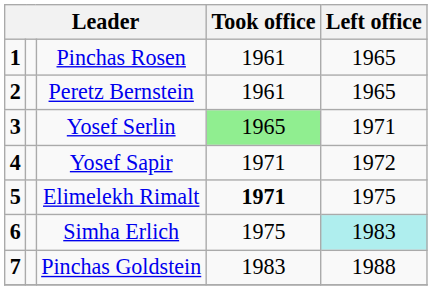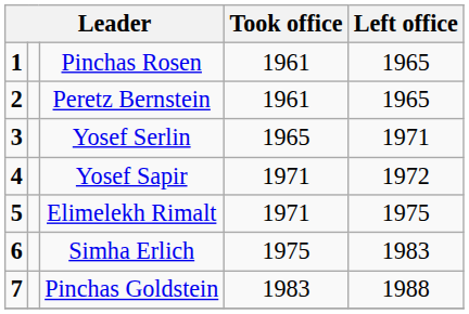Yosef Serlin | Took office: lightgreen background -> no background
Elimelekh Rimalt | Took office: bold -> normal
Simha Erlich | Left office: paleturquoise background -> no background
